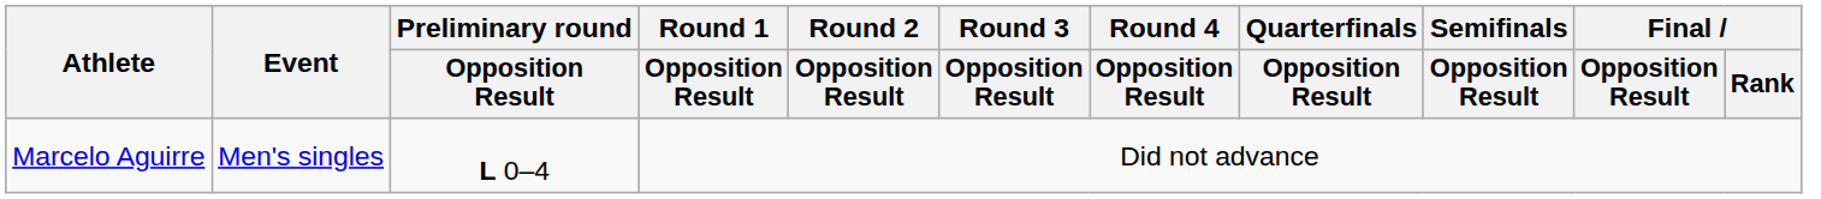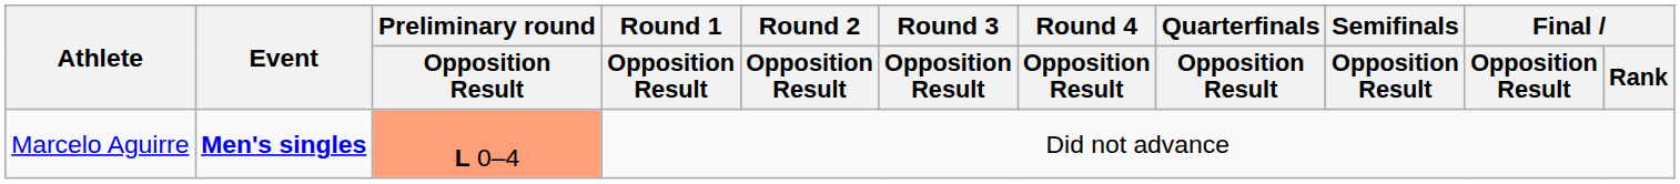Marcelo Aguirre | Event: normal -> bold
Marcelo Aguirre | Preliminary round / Opposition Result: no background -> lightsalmon background
